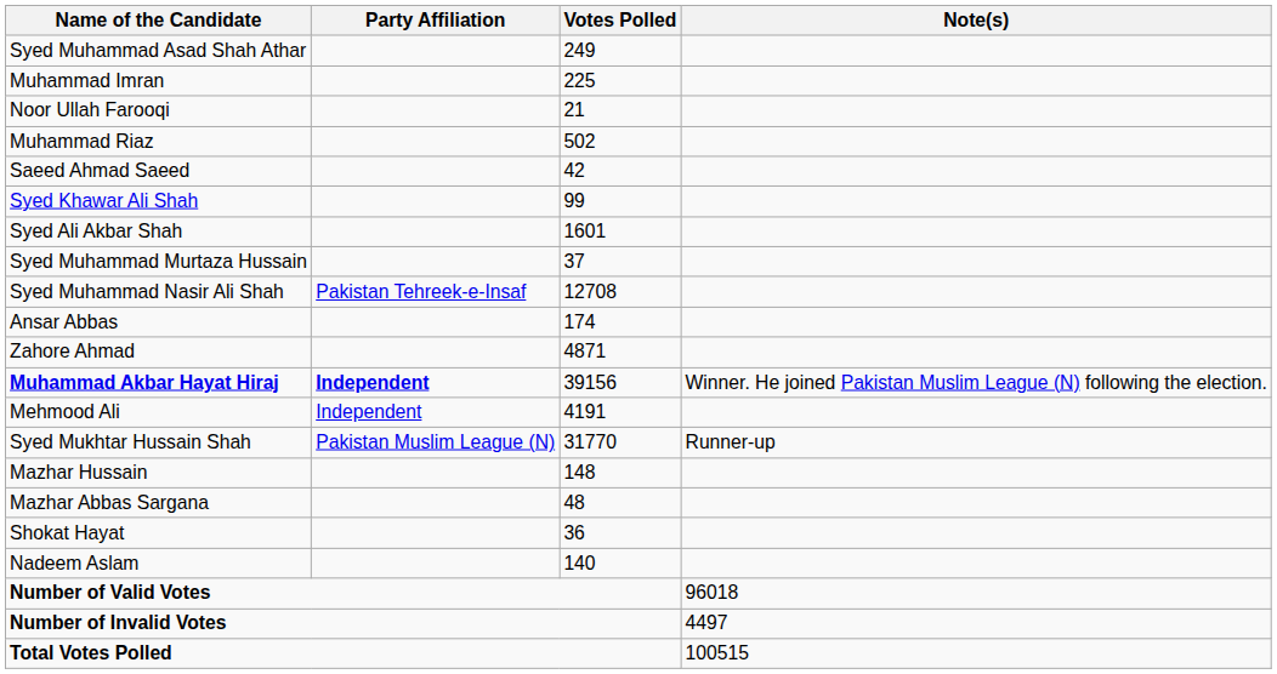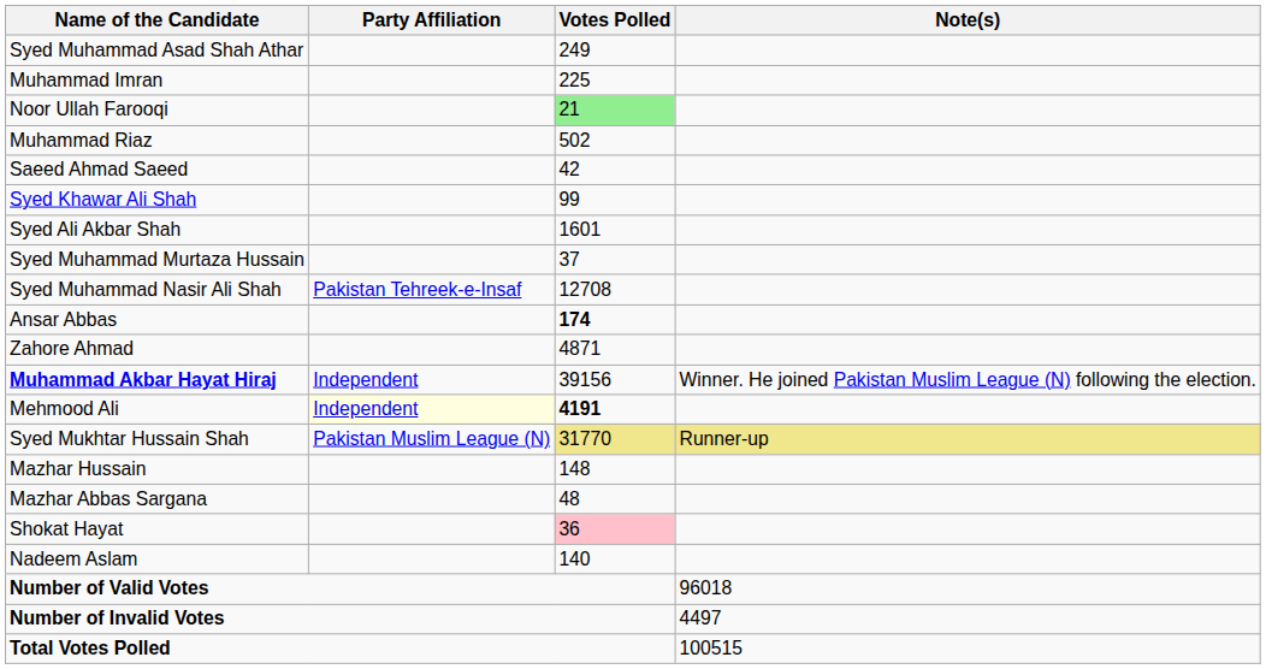Noor Ullah Farooqi | Votes Polled: no background -> lightgreen background
Ansar Abbas | Votes Polled: normal -> bold
Muhammad Akbar Hayat Hiraj | Party Affiliation: bold -> normal
Mehmood Ali | Party Affiliation: no background -> lightyellow background
Mehmood Ali | Votes Polled: normal -> bold
Syed Mukhtar Hussain Shah | Votes Polled: no background -> khaki background
Syed Mukhtar Hussain Shah | Note(s): no background -> khaki background
Shokat Hayat | Votes Polled: no background -> pink background
